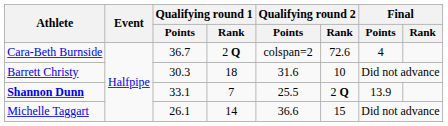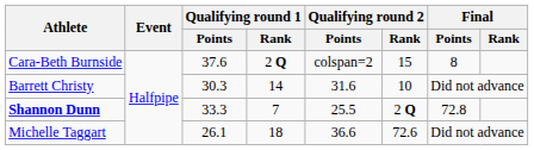Cara-Beth Burnside | Qualifying round 1 / Points: 36.7 -> 37.6
Cara-Beth Burnside | Qualifying round 2 / Rank: 72.6 -> 15
Cara-Beth Burnside | Final / Points: 4 -> 8
Barrett Christy | Qualifying round 1 / Rank: 18 -> 14
Shannon Dunn | Qualifying round 1 / Points: 33.1 -> 33.3
Shannon Dunn | Final / Points: 13.9 -> 72.8
Michelle Taggart | Qualifying round 1 / Rank: 14 -> 18
Michelle Taggart | Qualifying round 2 / Rank: 15 -> 72.6
